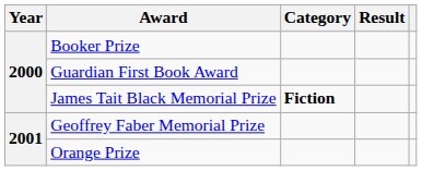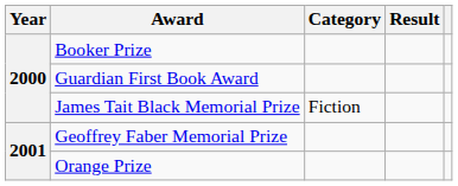James Tait Black Memorial Prize | Category: bold -> normal
